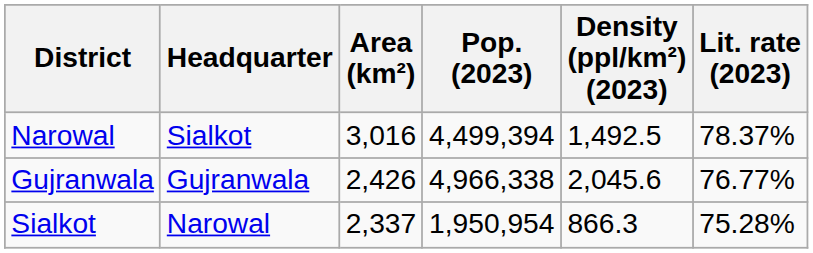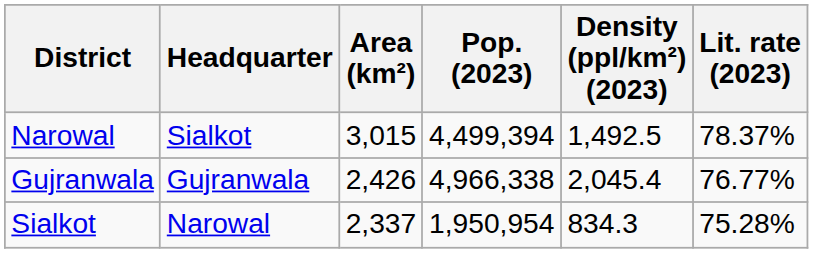row 2 | Area (km²): 3,016 -> 3,015
row 3 | Density (ppl/km²) (2023): 2,045.6 -> 2,045.4
row 4 | Density (ppl/km²) (2023): 866.3 -> 834.3
